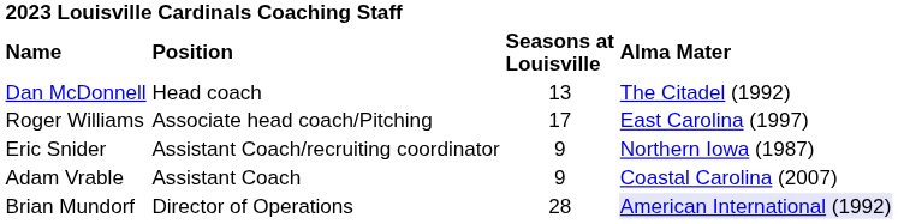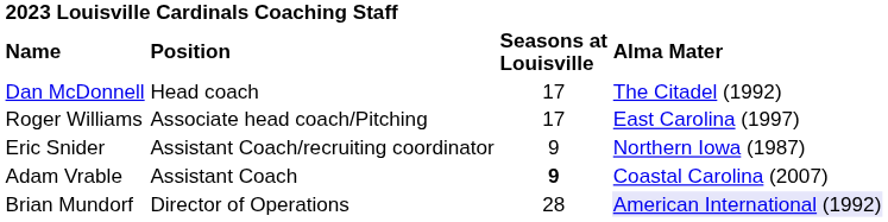Dan McDonnell | Seasons at Louisville: 13 -> 17
Adam Vrable | Seasons at Louisville: normal -> bold
